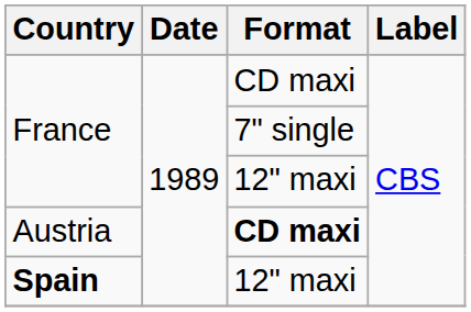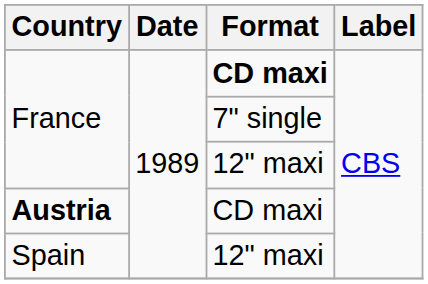France / CD maxi | Format: normal -> bold
Austria | Country: normal -> bold
Austria | Format: bold -> normal
Spain | Country: bold -> normal
